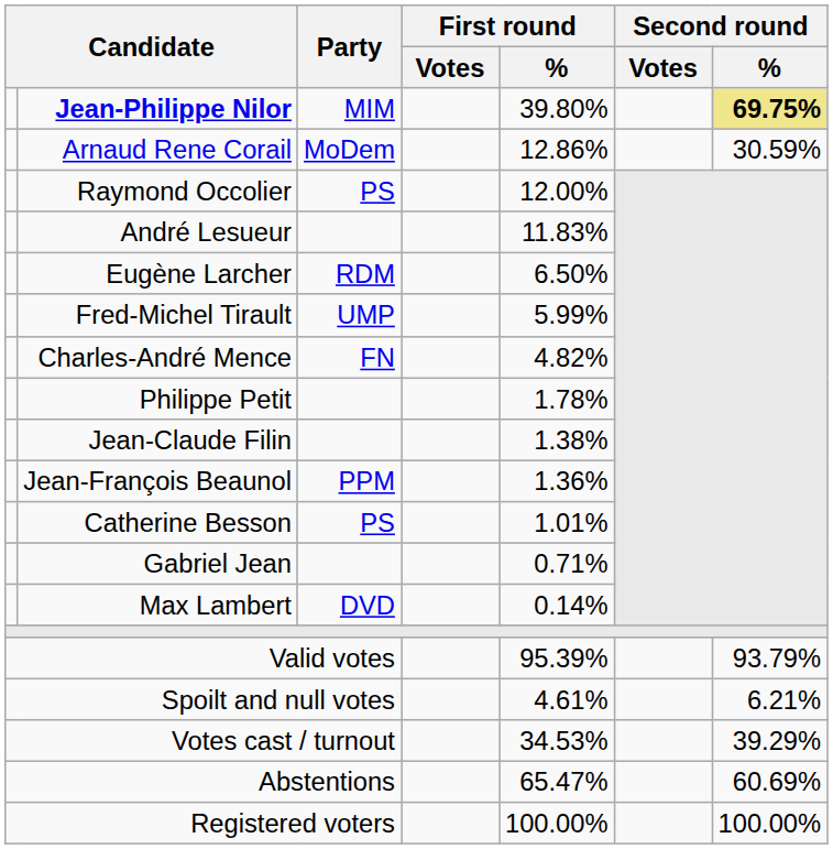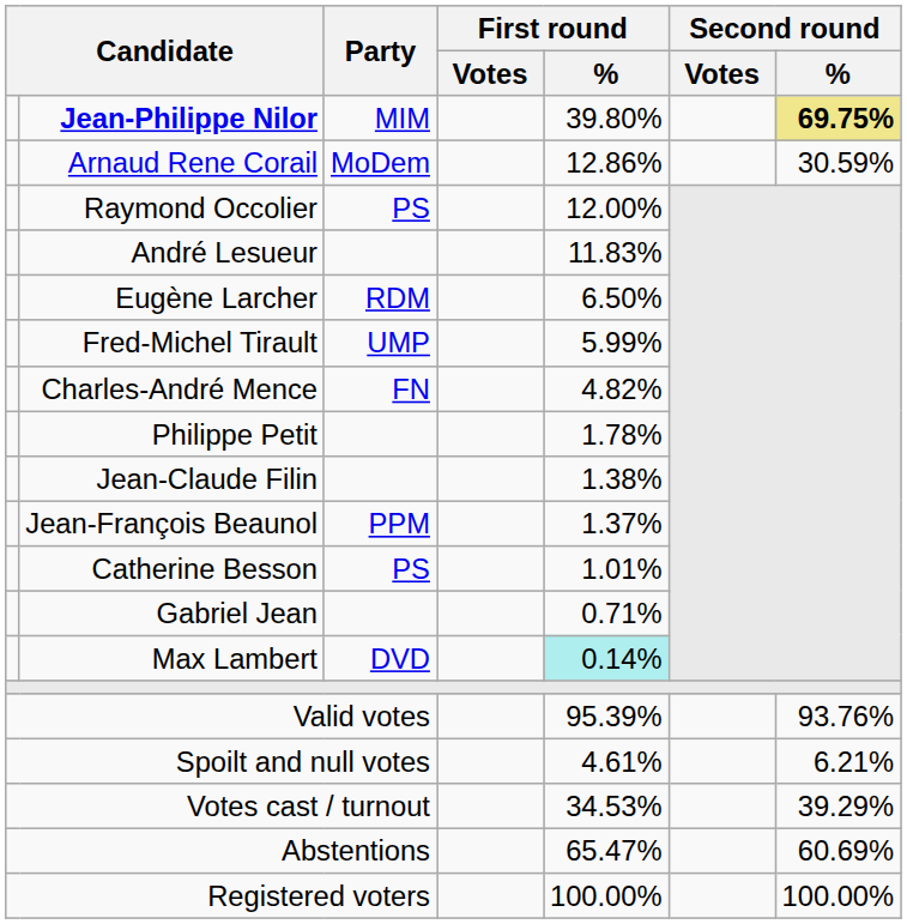Jean-François Beaunol | First round / %: 1.36% -> 1.37%
Max Lambert | First round / %: no background -> paleturquoise background
Valid votes | Second round / %: 93.79% -> 93.76%
